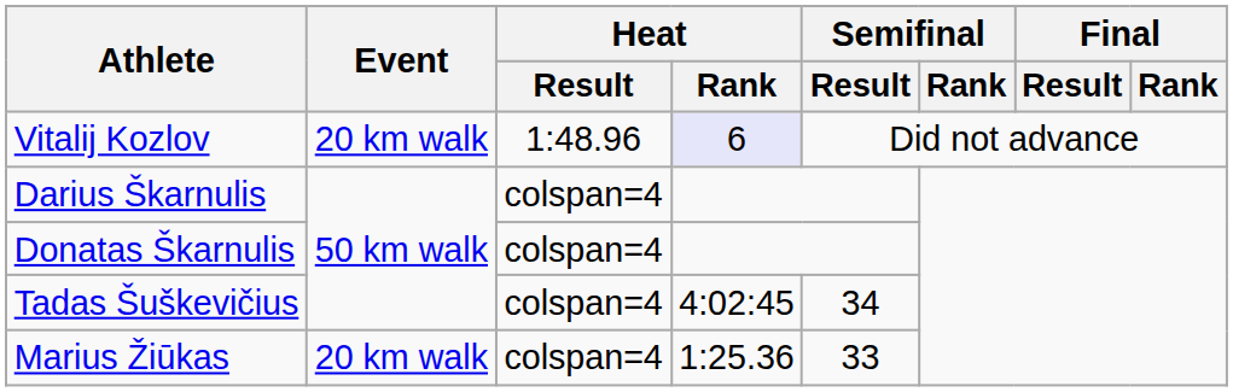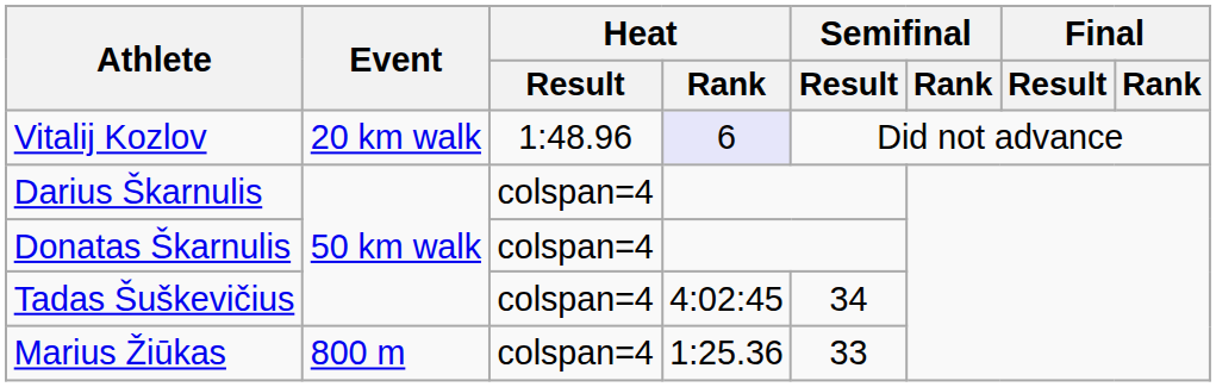Marius Žiūkas | Event: 20 km walk -> 800 m
